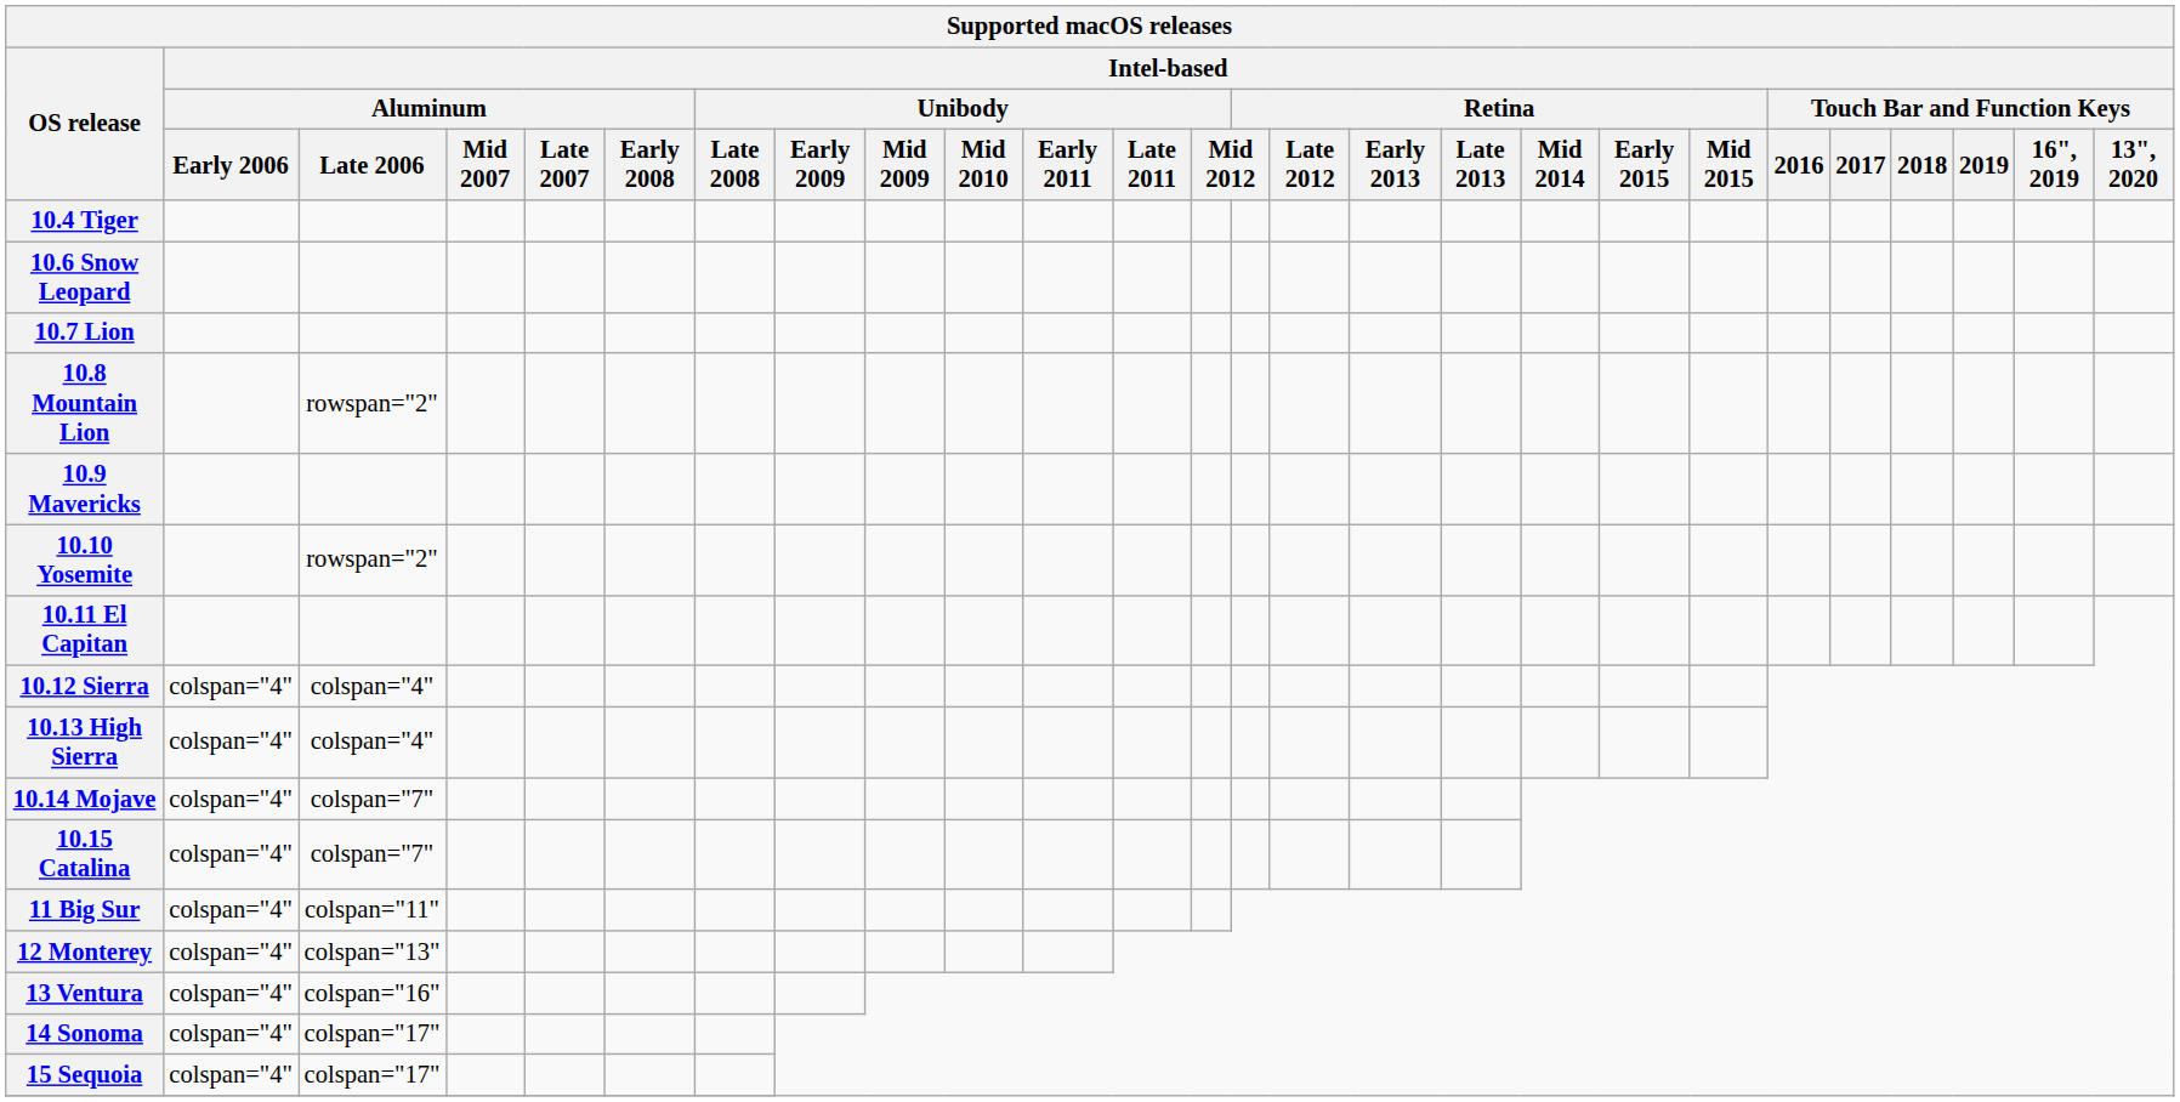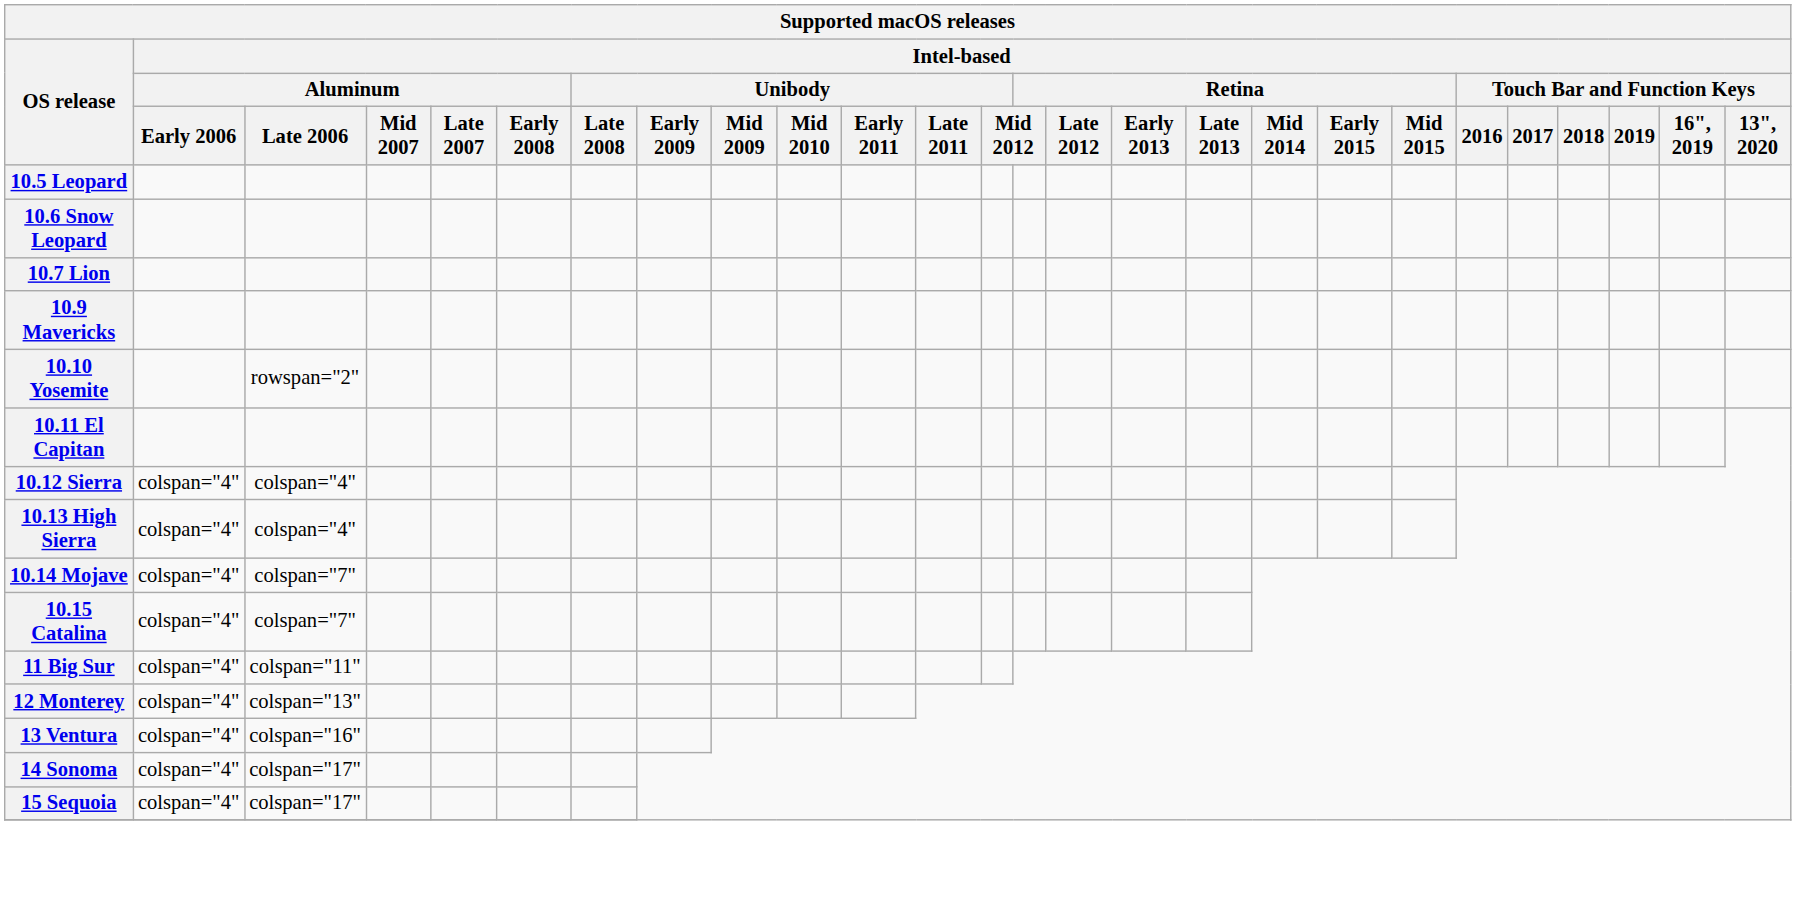- row: 10.4 Tiger
+ row: 10.5 Leopard
- row: 10.8 Mountain Lion | rowspan="2"
